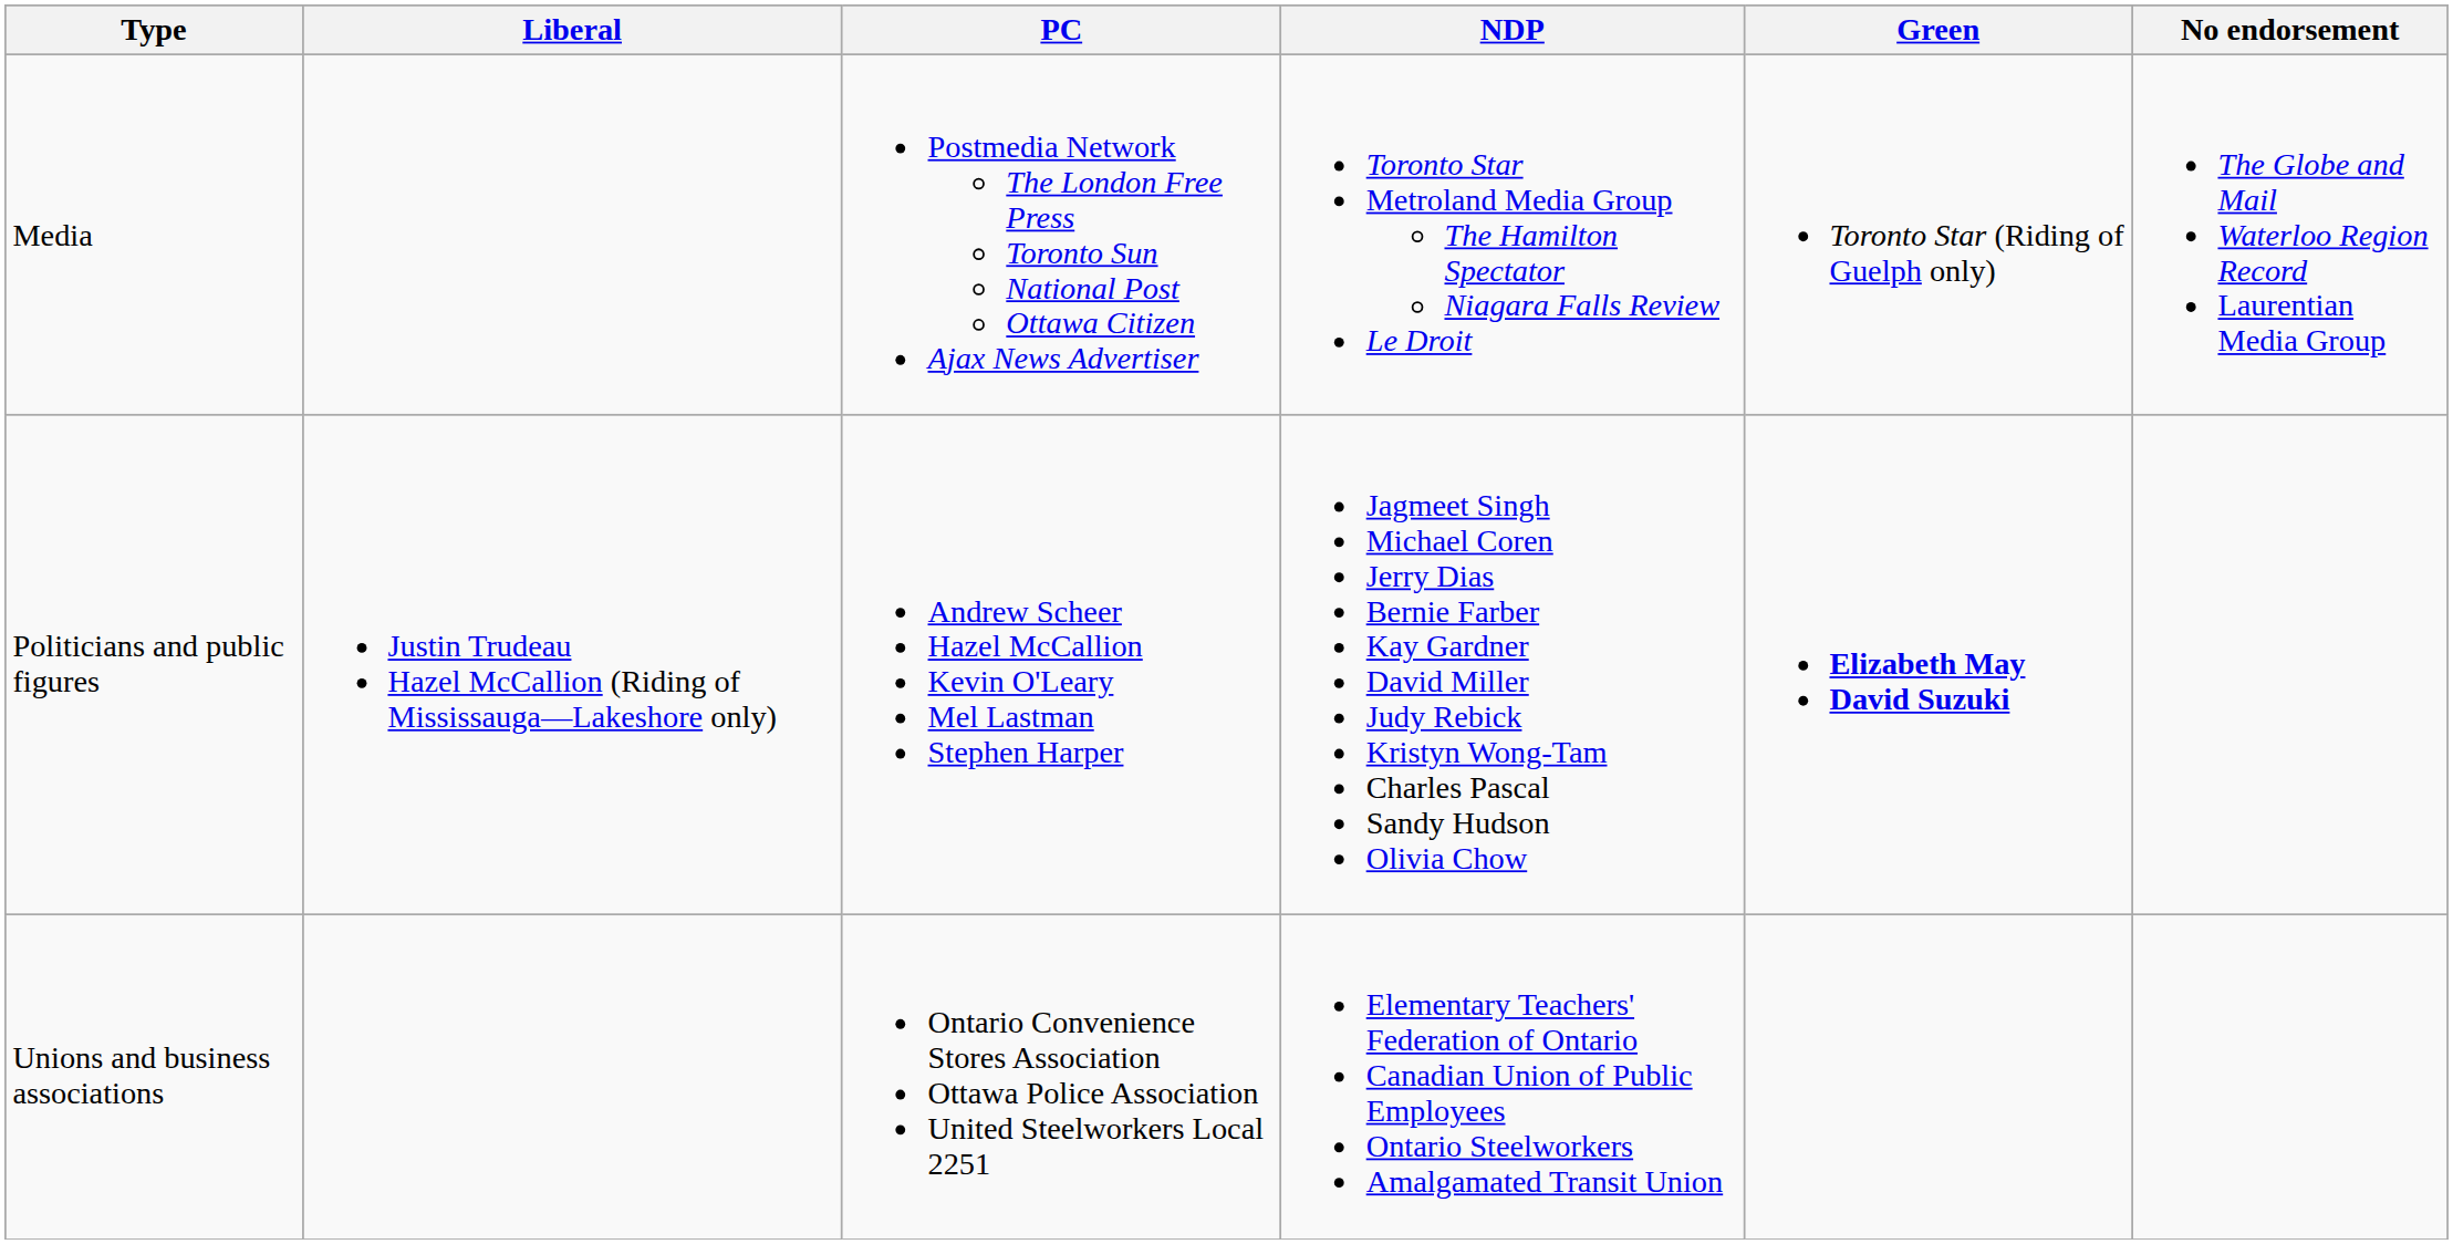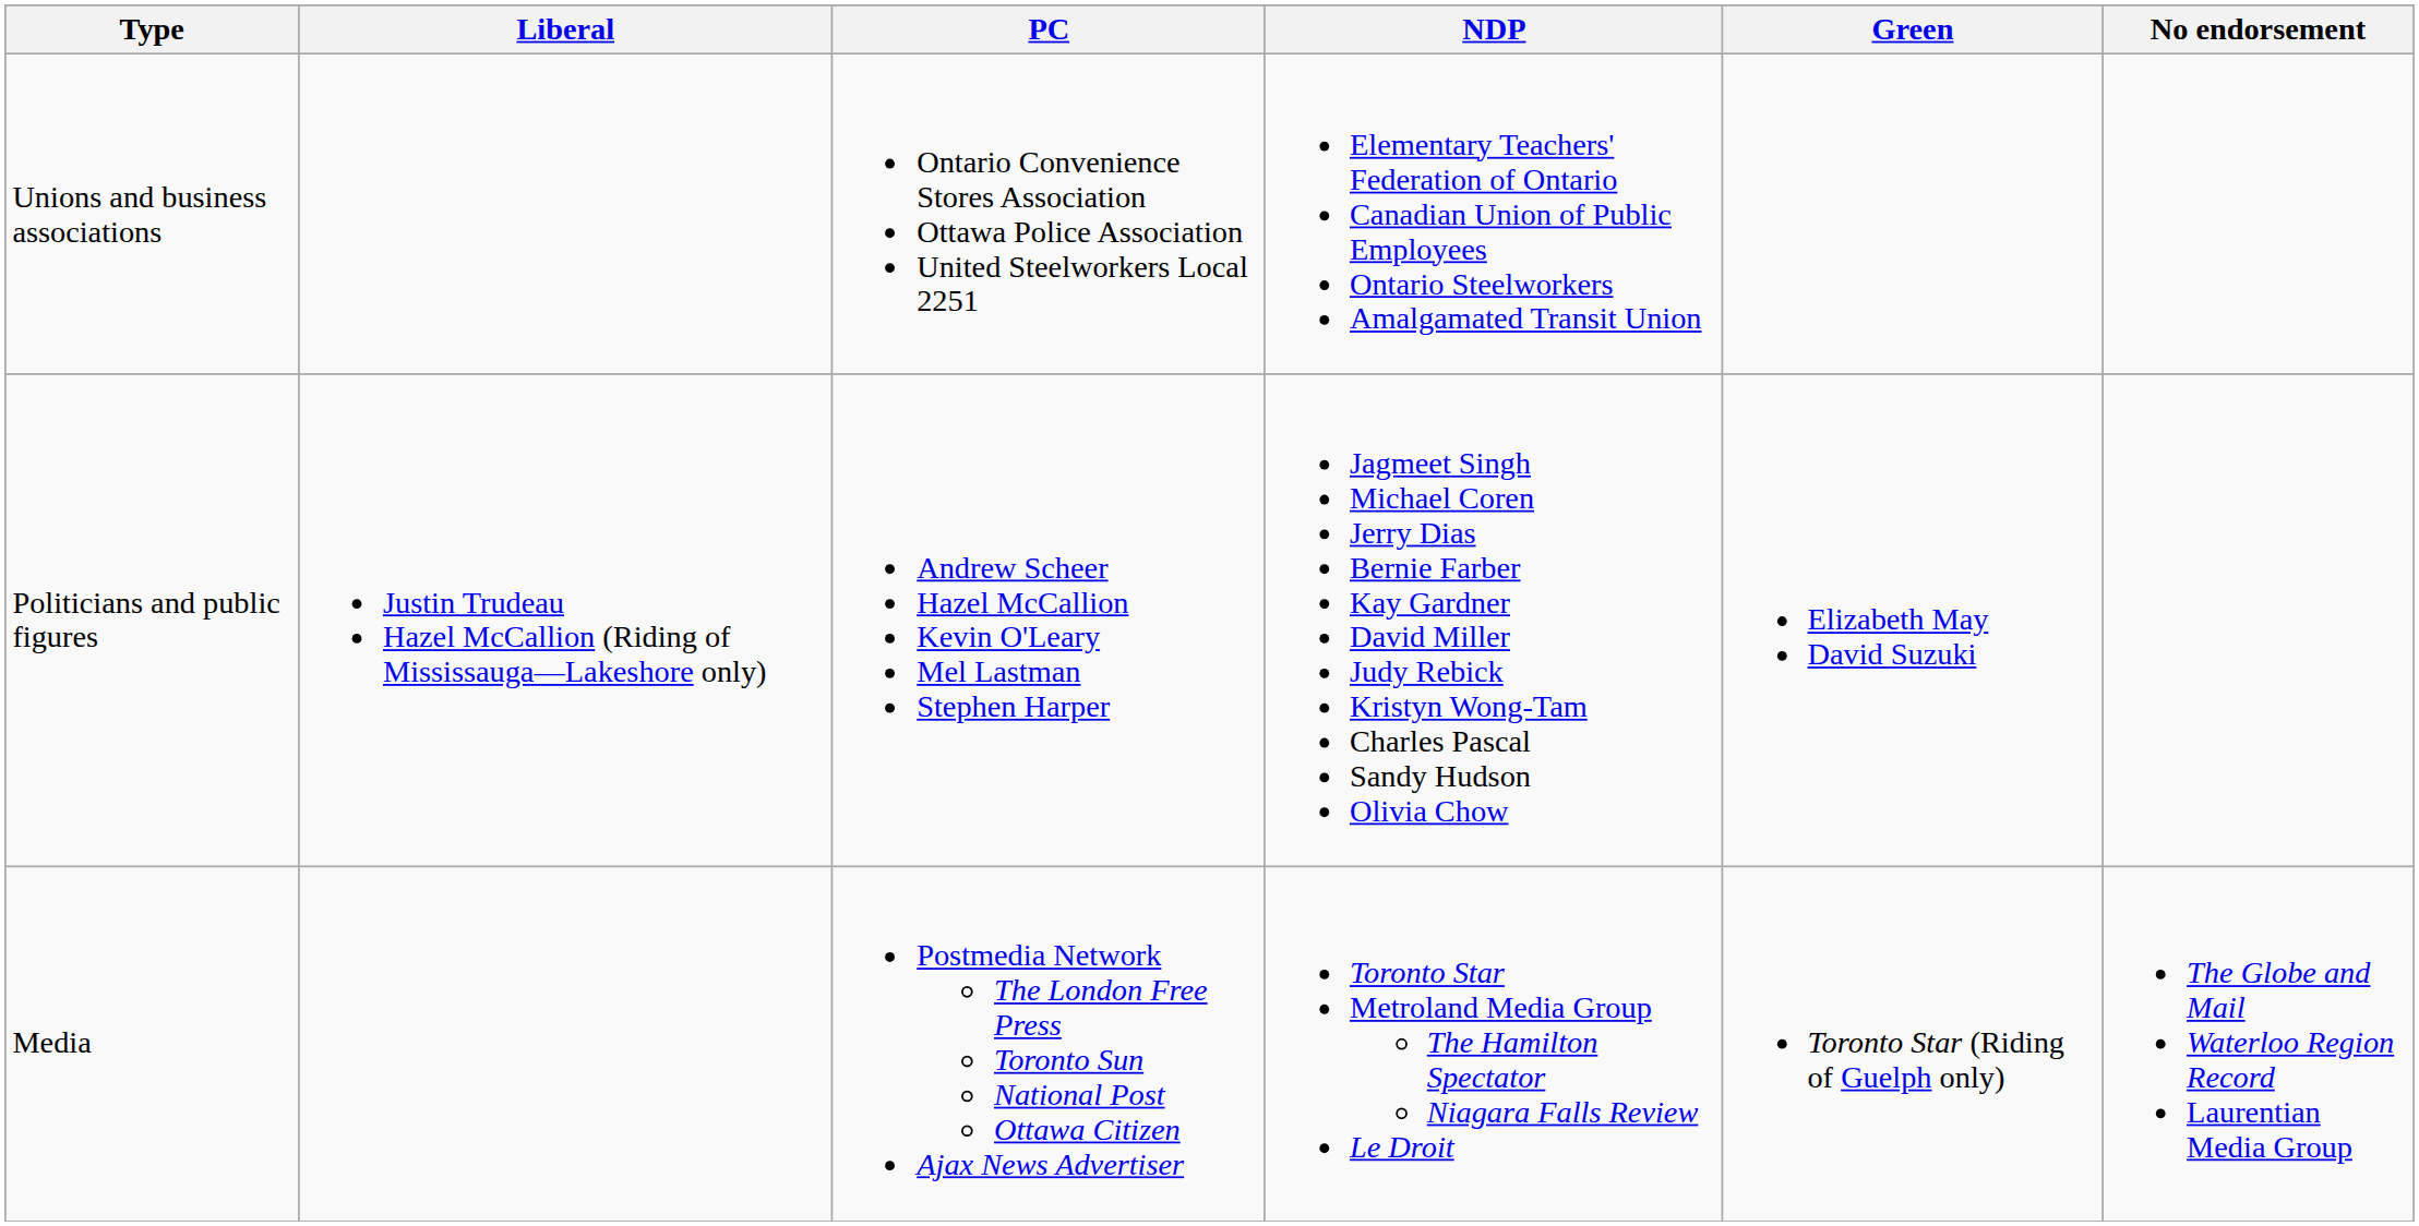rows swapped: Media <-> Unions and business associations
Politicians and public figures | Green: bold -> normal
